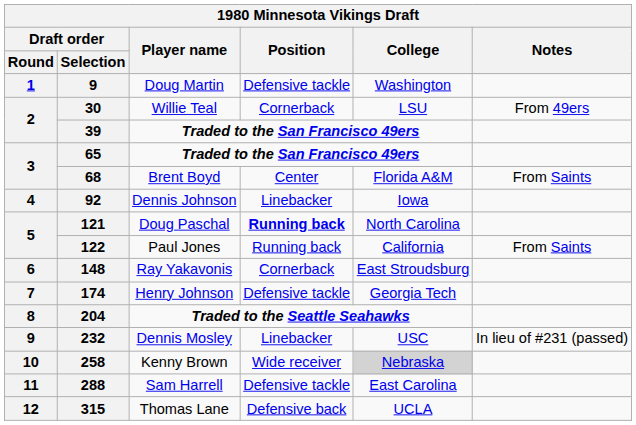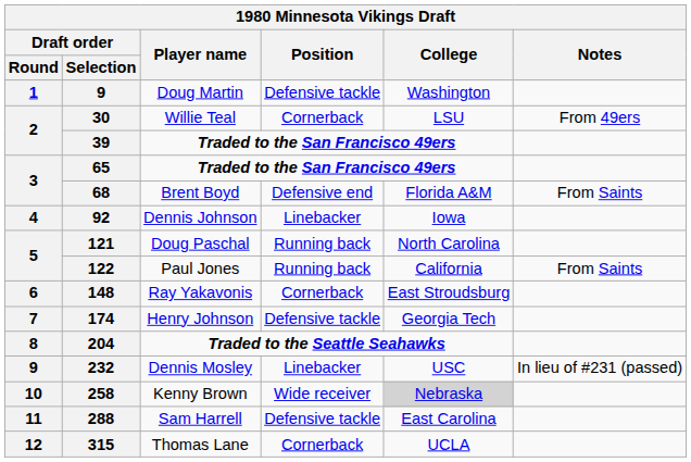Brent Boyd | Position: Center -> Defensive end
Doug Paschal | Position: bold -> normal
Thomas Lane | Position: Defensive back -> Cornerback
